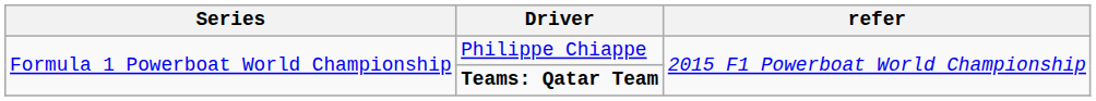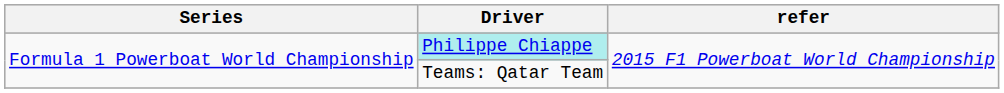Philippe Chiappe | Driver: no background -> paleturquoise background
Teams: Qatar Team | Driver: bold -> normal
